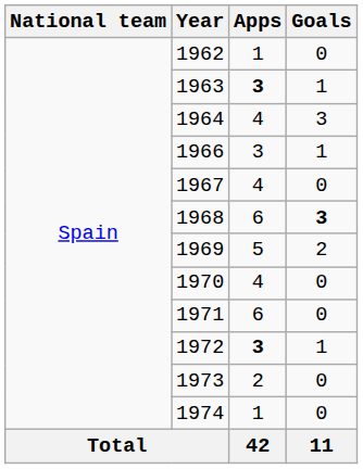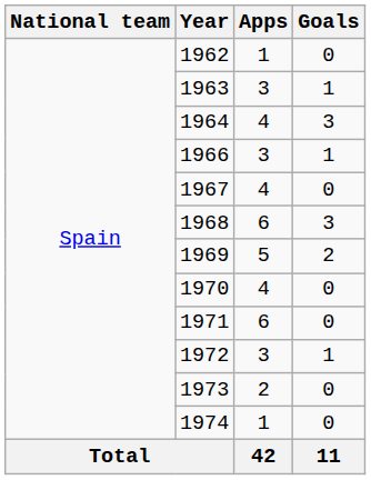1963 | Apps: bold -> normal
1968 | Goals: bold -> normal
1972 | Apps: bold -> normal
